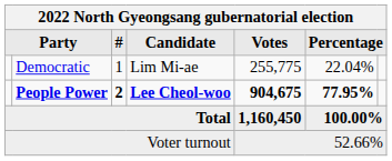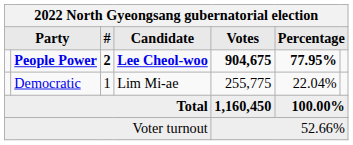rows swapped: People Power <-> Democratic
